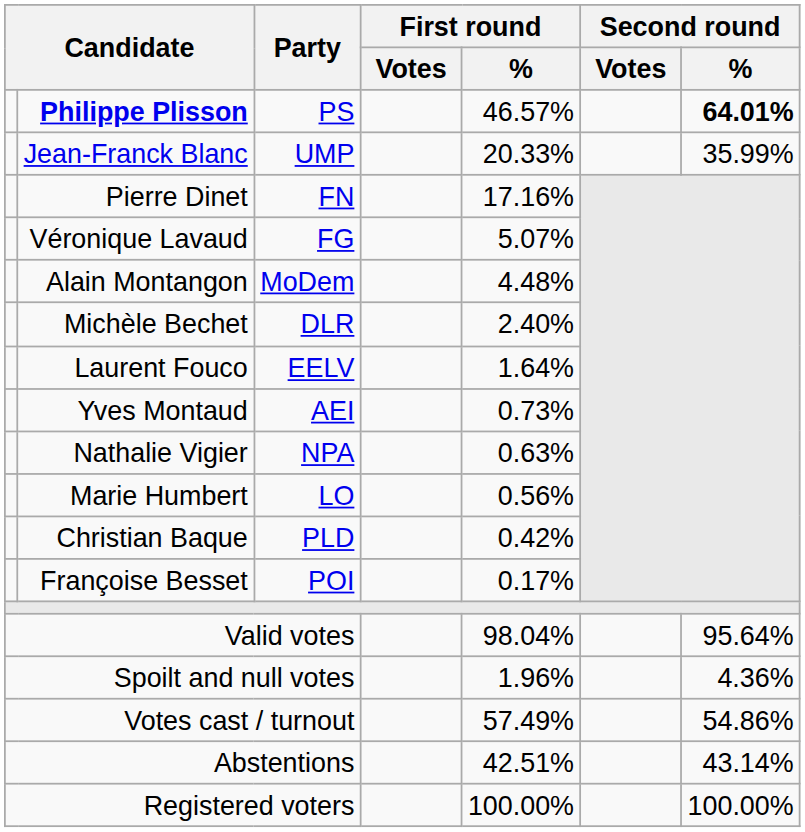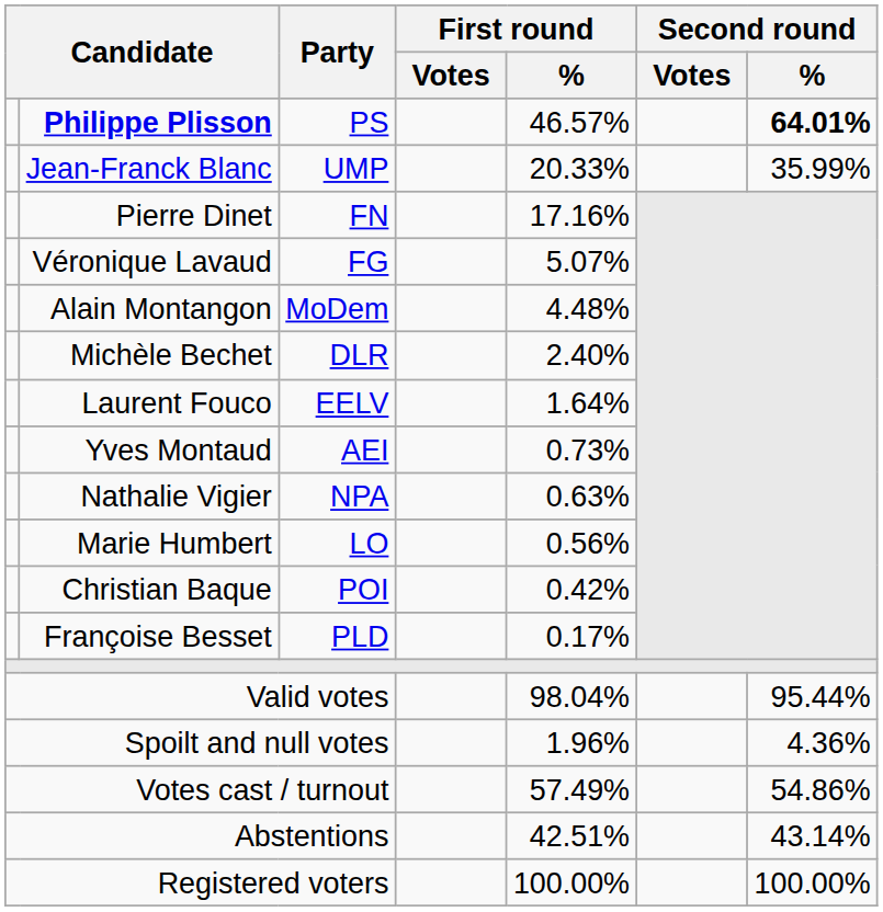Christian Baque | Party: PLD -> POI
Françoise Besset | Party: POI -> PLD
Valid votes | Second round / %: 95.64% -> 95.44%
